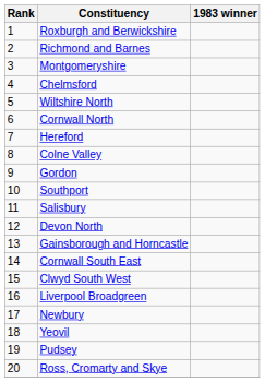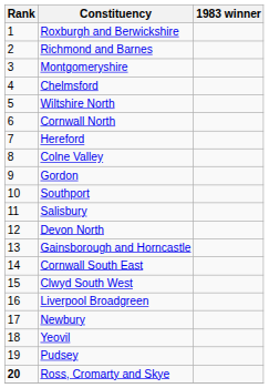Ross, Cromarty and Skye | Rank: normal -> bold
